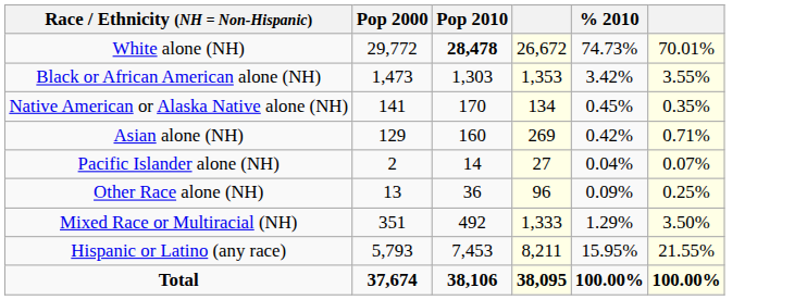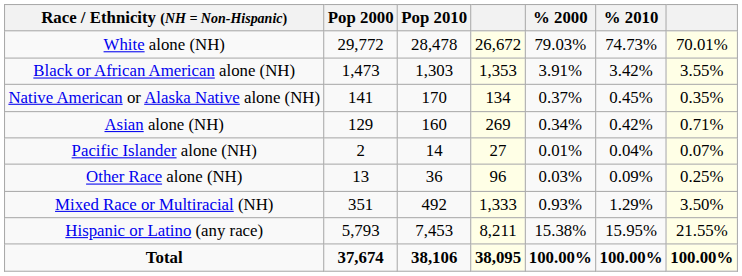+ column: % 2000 | 79.03% | 3.91% | 0.37% | 0.34% | 0.01% | 0.03% | 0.93% | 15.38% | 100.00%
White alone (NH) | Pop 2010: bold -> normal
